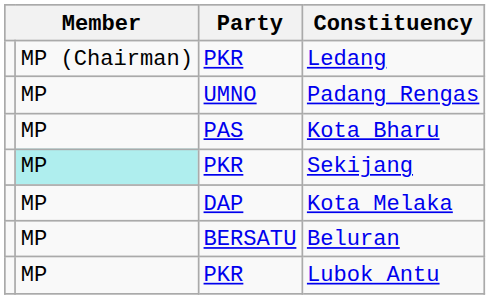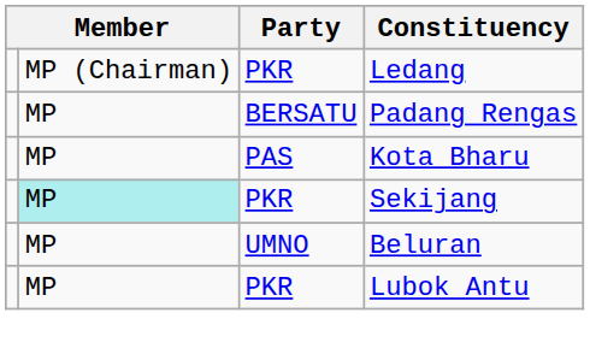Padang Rengas | Party: UMNO -> BERSATU
- row: MP | DAP | Kota Melaka
Beluran | Party: BERSATU -> UMNO
